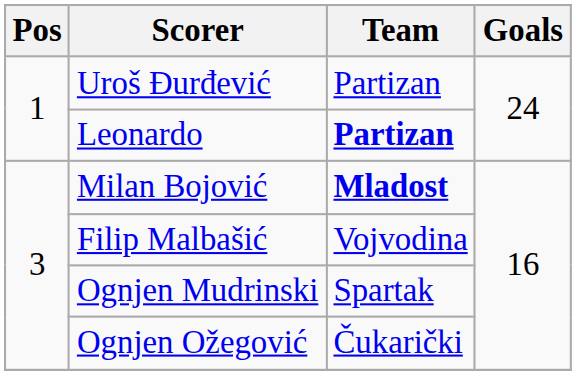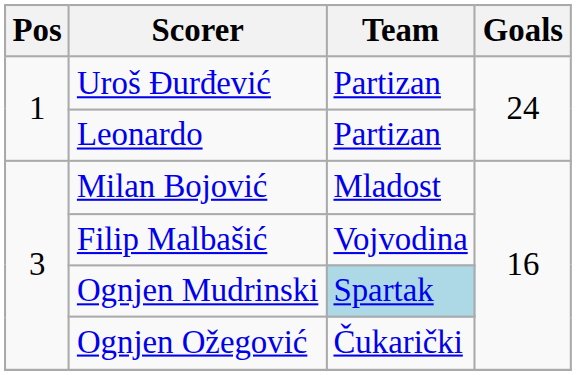Leonardo | Team: bold -> normal
Milan Bojović | Team: bold -> normal
Ognjen Mudrinski | Team: no background -> lightblue background
